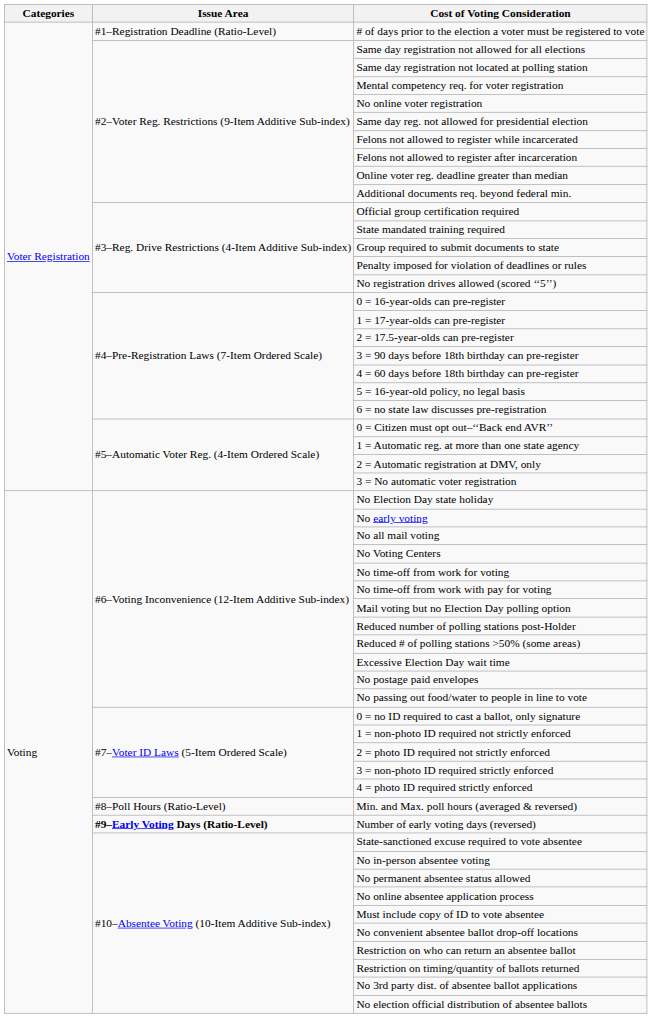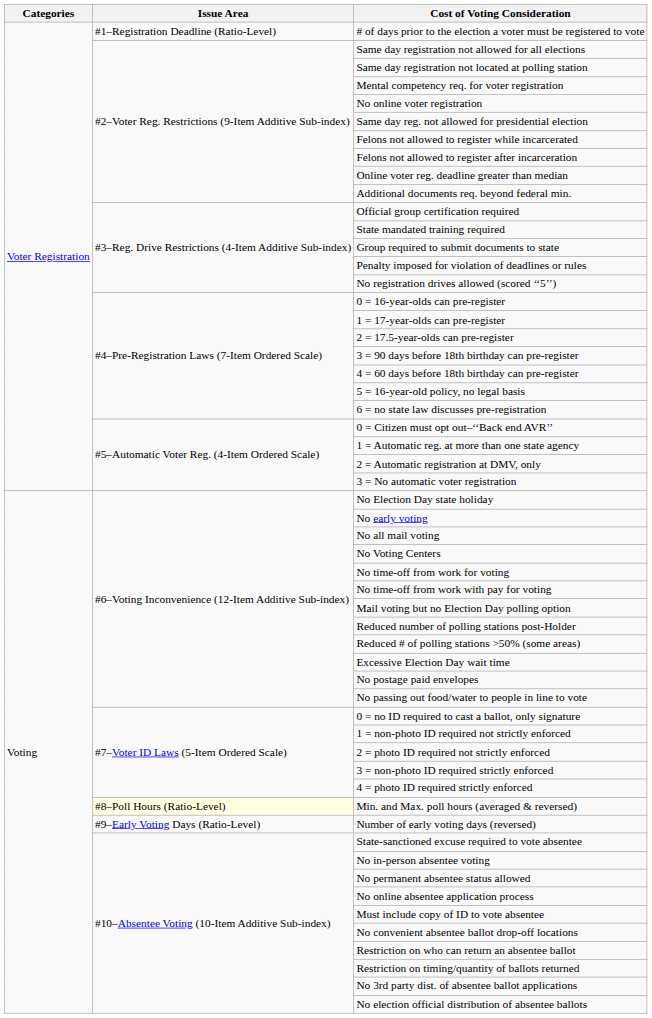Min. and Max. poll hours (averaged & reversed) | Issue Area: no background -> lightyellow background
Number of early voting days (reversed) | Issue Area: bold -> normal
